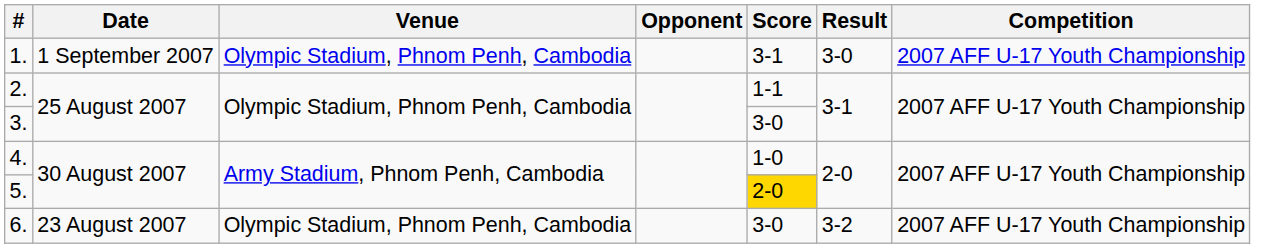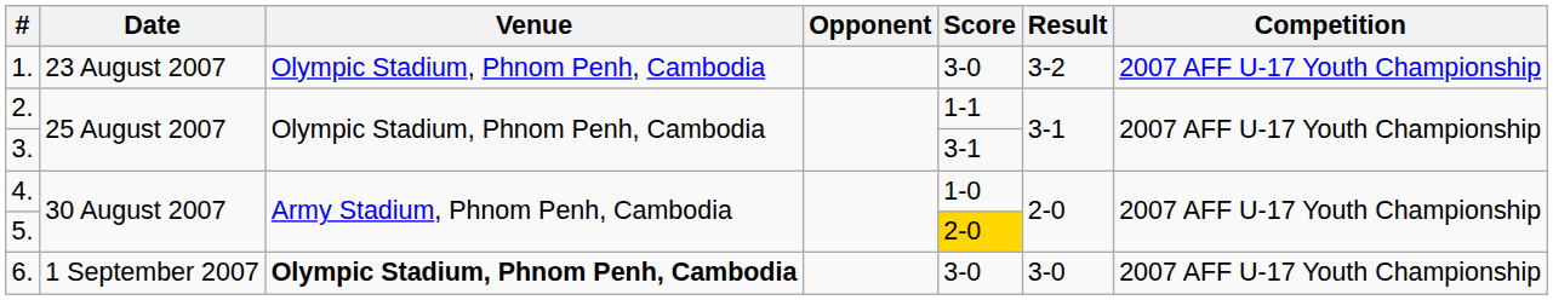1. | Date: 1 September 2007 -> 23 August 2007
1. | Score: 3-1 -> 3-0
1. | Result: 3-0 -> 3-2
3. | Score: 3-0 -> 3-1
6. | Date: 23 August 2007 -> 1 September 2007
6. | Venue: normal -> bold
6. | Result: 3-2 -> 3-0
